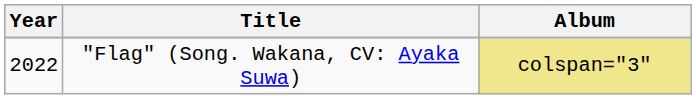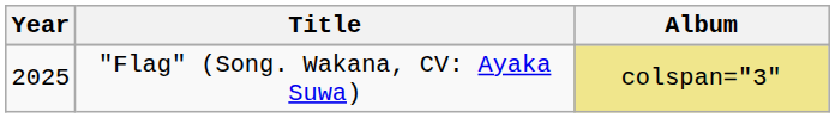"Flag" (Song. Wakana, CV: Ayaka Suwa) | Year: 2022 -> 2025
